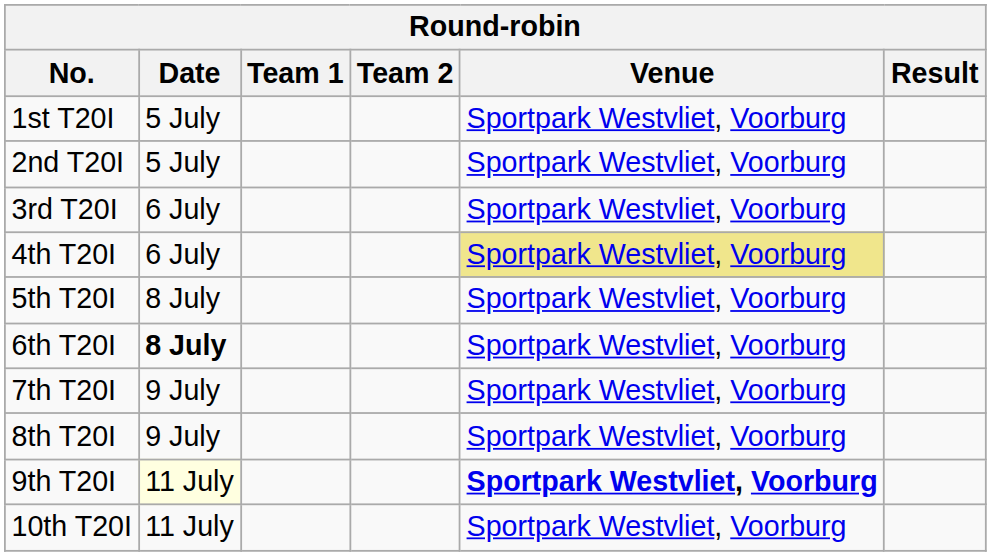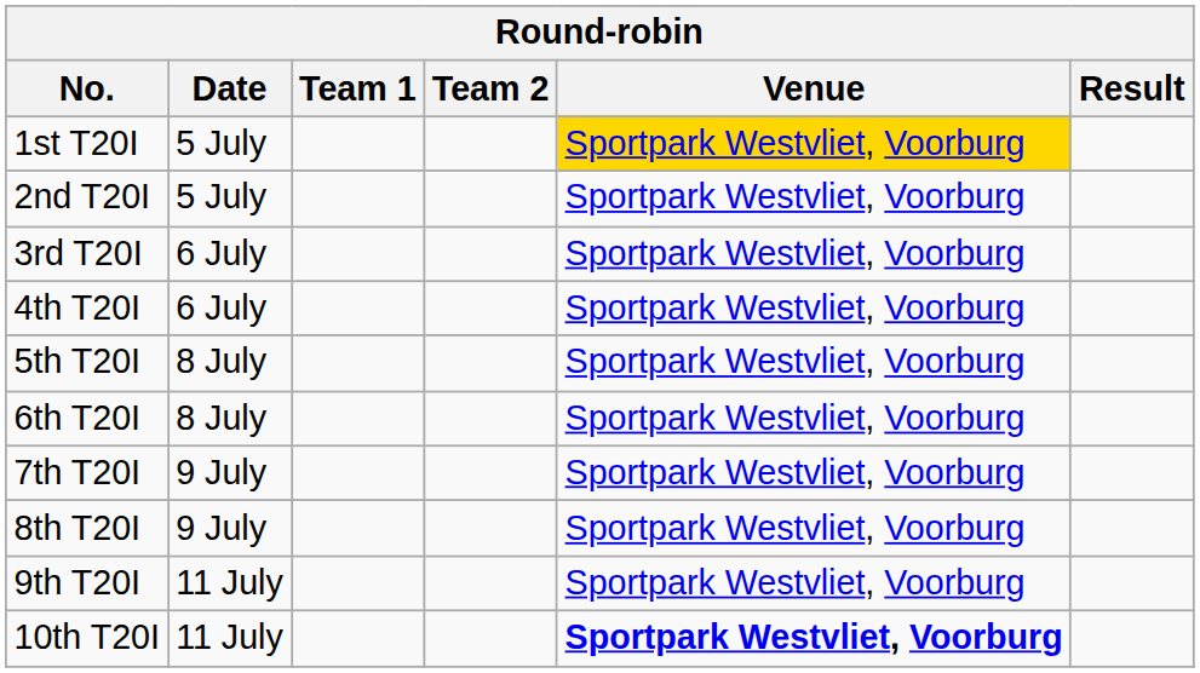1st T20I | Venue: no background -> gold background
4th T20I | Venue: khaki background -> no background
6th T20I | Date: bold -> normal
9th T20I | Date: lightyellow background -> no background
9th T20I | Venue: bold -> normal
10th T20I | Venue: normal -> bold
